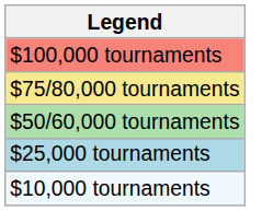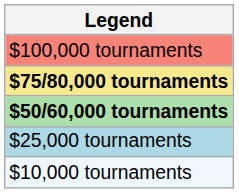row 3 | column 1: normal -> bold
row 4 | column 1: normal -> bold
